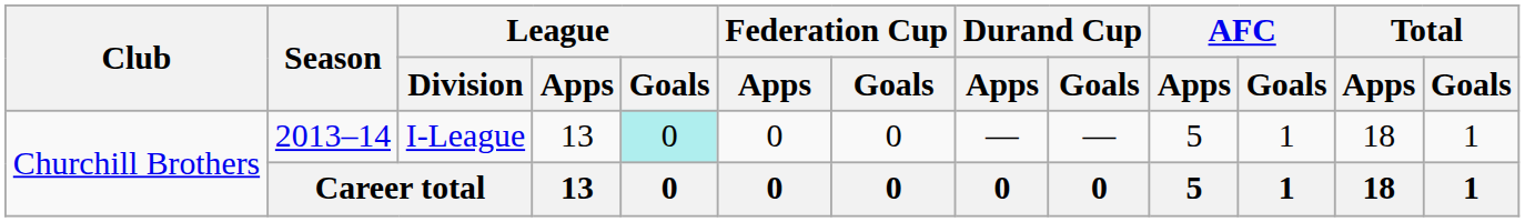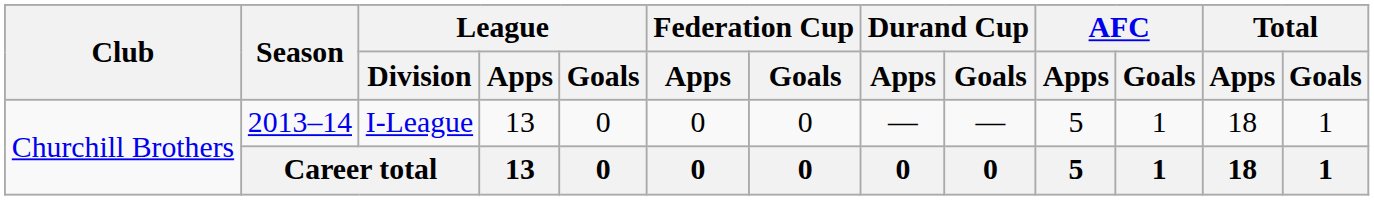Churchill Brothers / I-League | League / Goals: paleturquoise background -> no background
